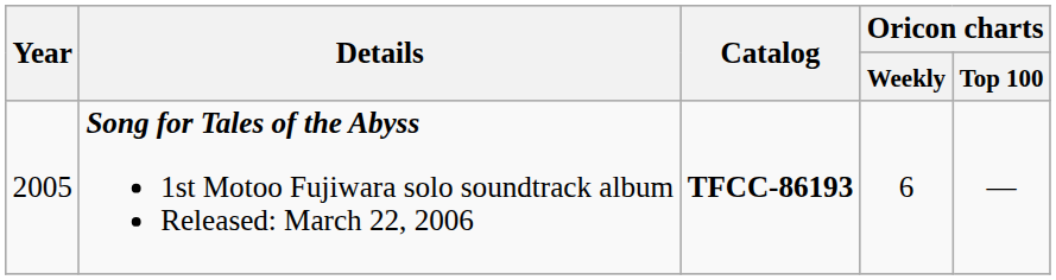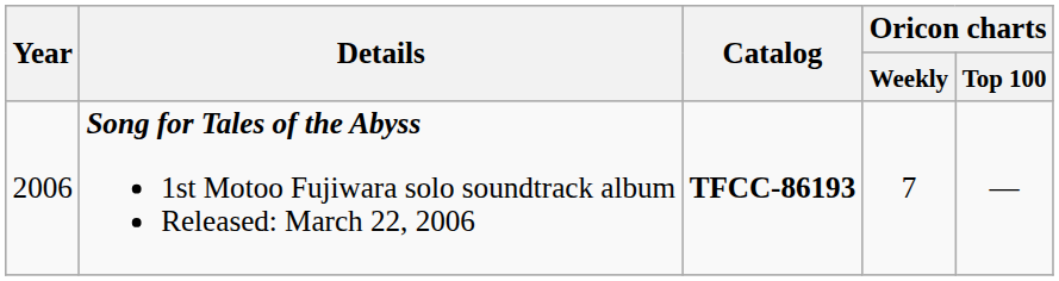row 3 | Year: 2005 -> 2006
row 3 | Oricon charts / Weekly: 6 -> 7
